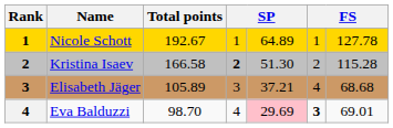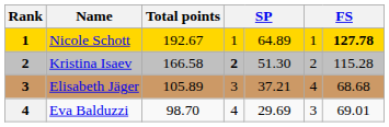Nicole Schott | column 7: normal -> bold
Eva Balduzzi | column 5: pink background -> no background
Eva Balduzzi | column 6: bold -> normal
